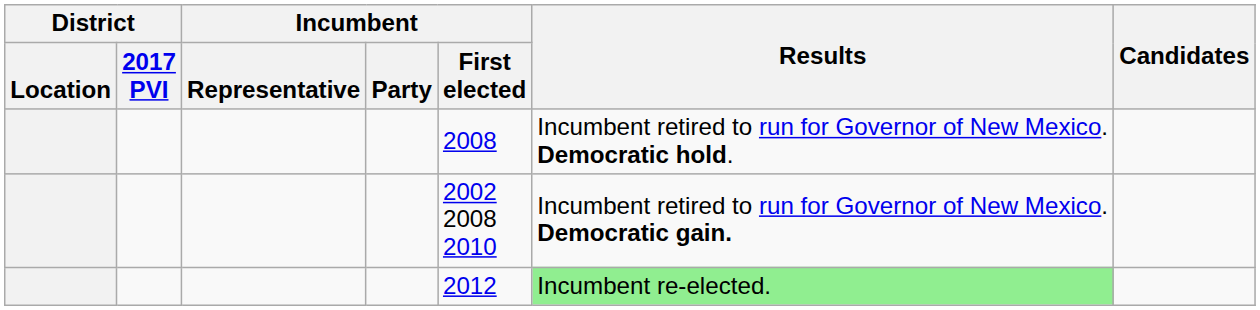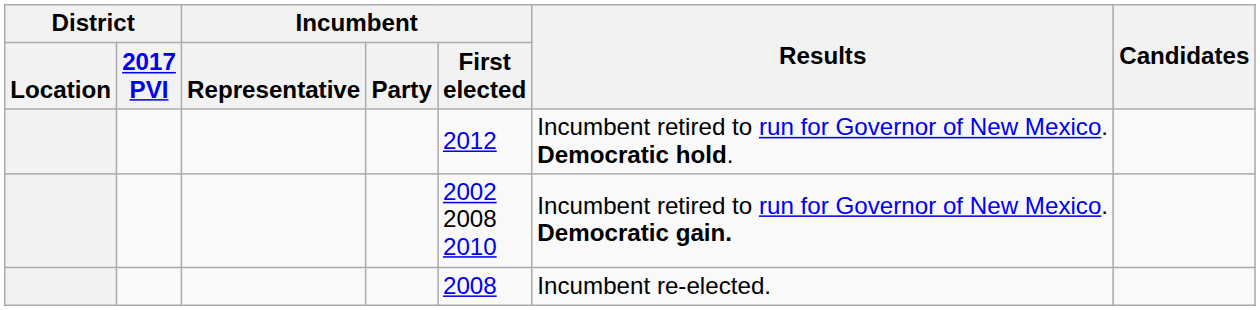row 3 | Incumbent / First elected: 2008 -> 2012
row 5 | Incumbent / First elected: 2012 -> 2008
row 5 | Results: lightgreen background -> no background
